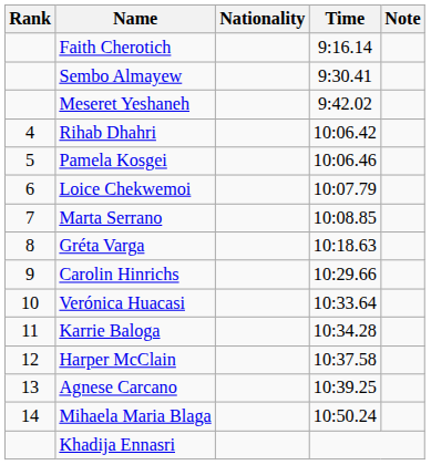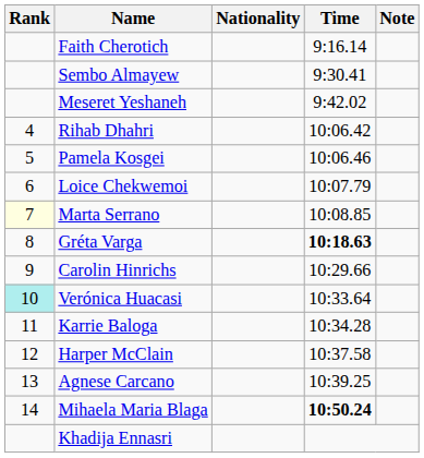Marta Serrano | Rank: no background -> lightyellow background
Gréta Varga | Time: normal -> bold
Verónica Huacasi | Rank: no background -> paleturquoise background
Mihaela Maria Blaga | Time: normal -> bold
